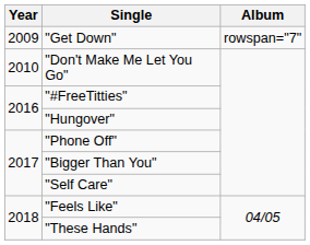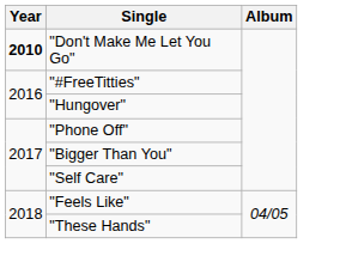- row: 2009 | "Get Down" | rowspan="7"
"Don't Make Me Let You Go" | Year: normal -> bold
